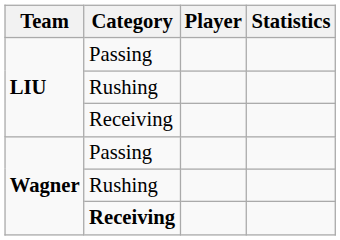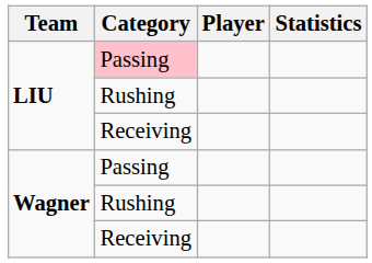LIU / Passing | Category: no background -> pink background
Wagner / Receiving | Category: bold -> normal
